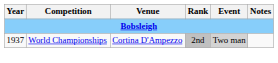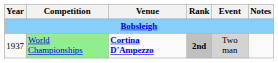1937 | Competition: no background -> lightgreen background
1937 | Venue: normal -> bold
1937 | Rank: normal -> bold
